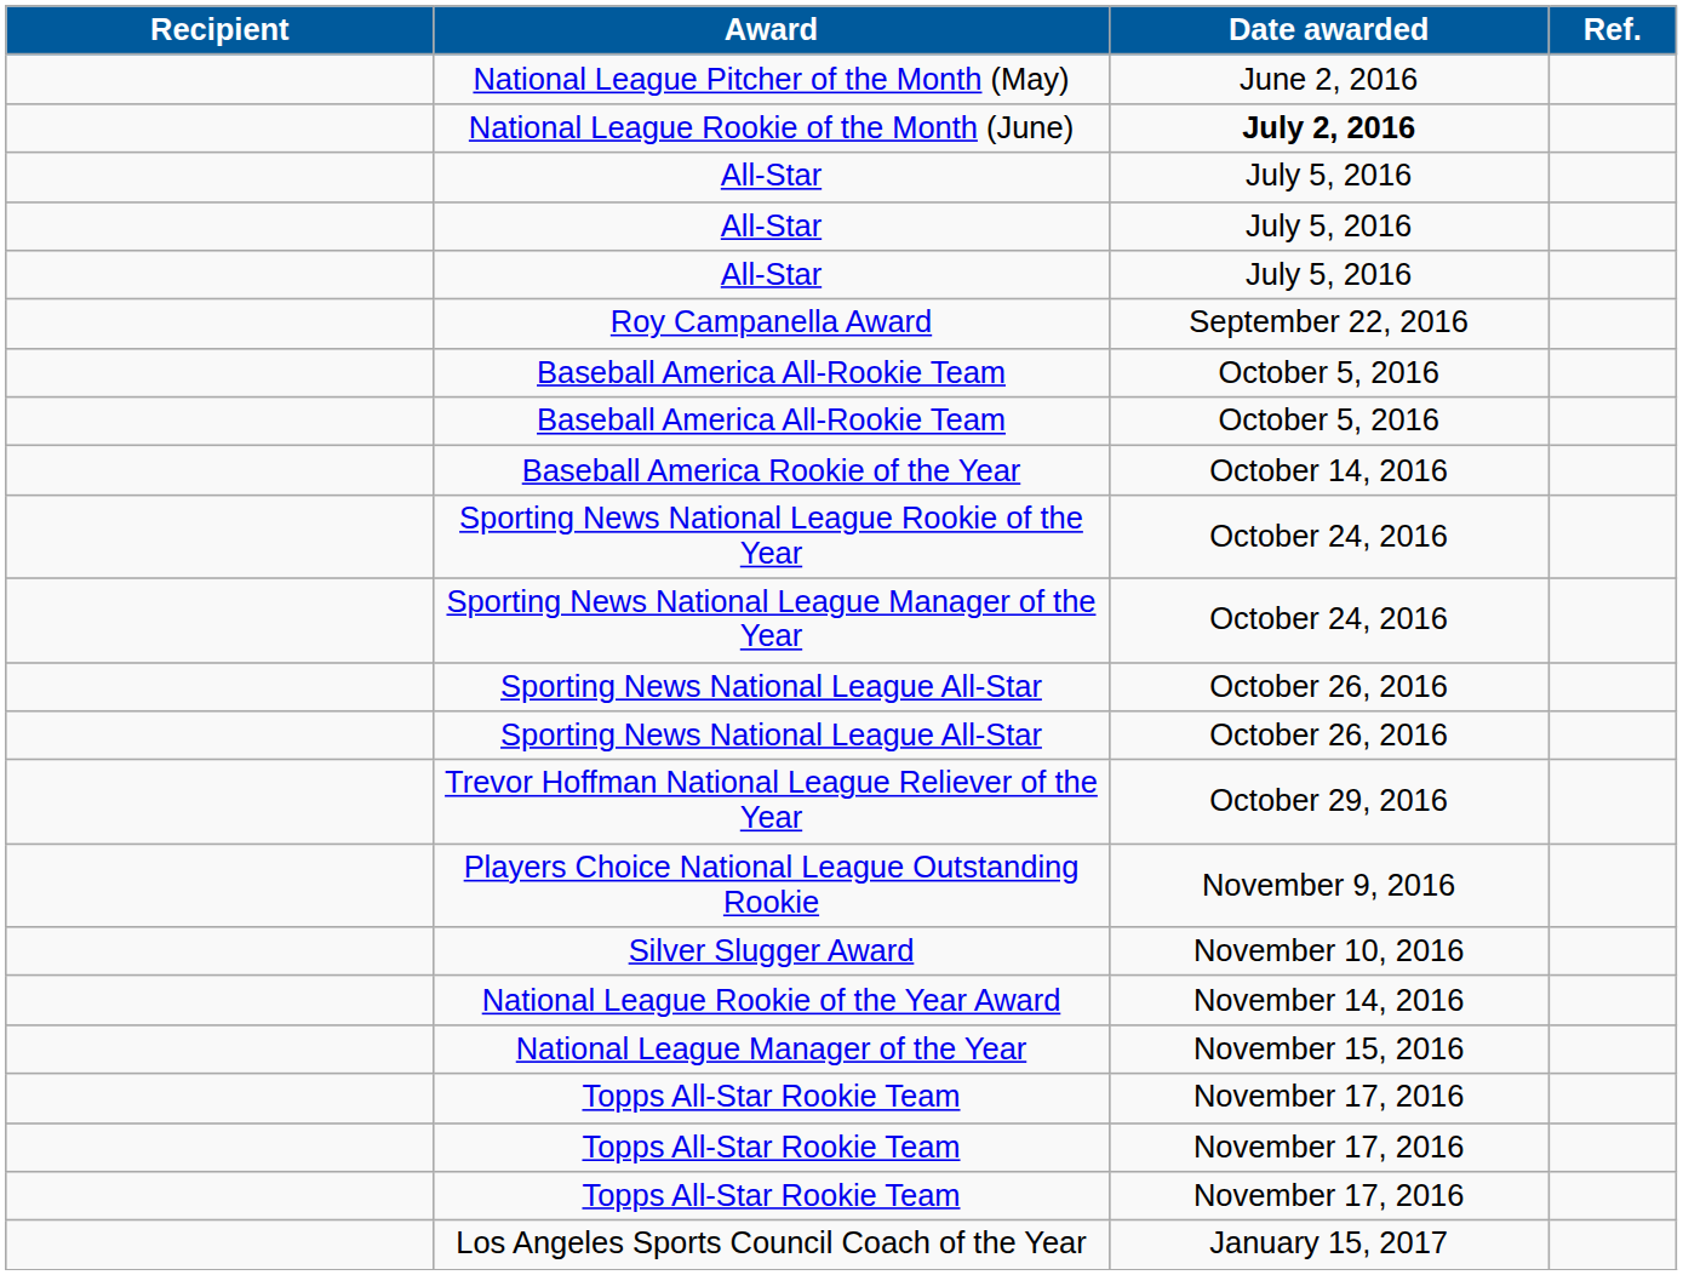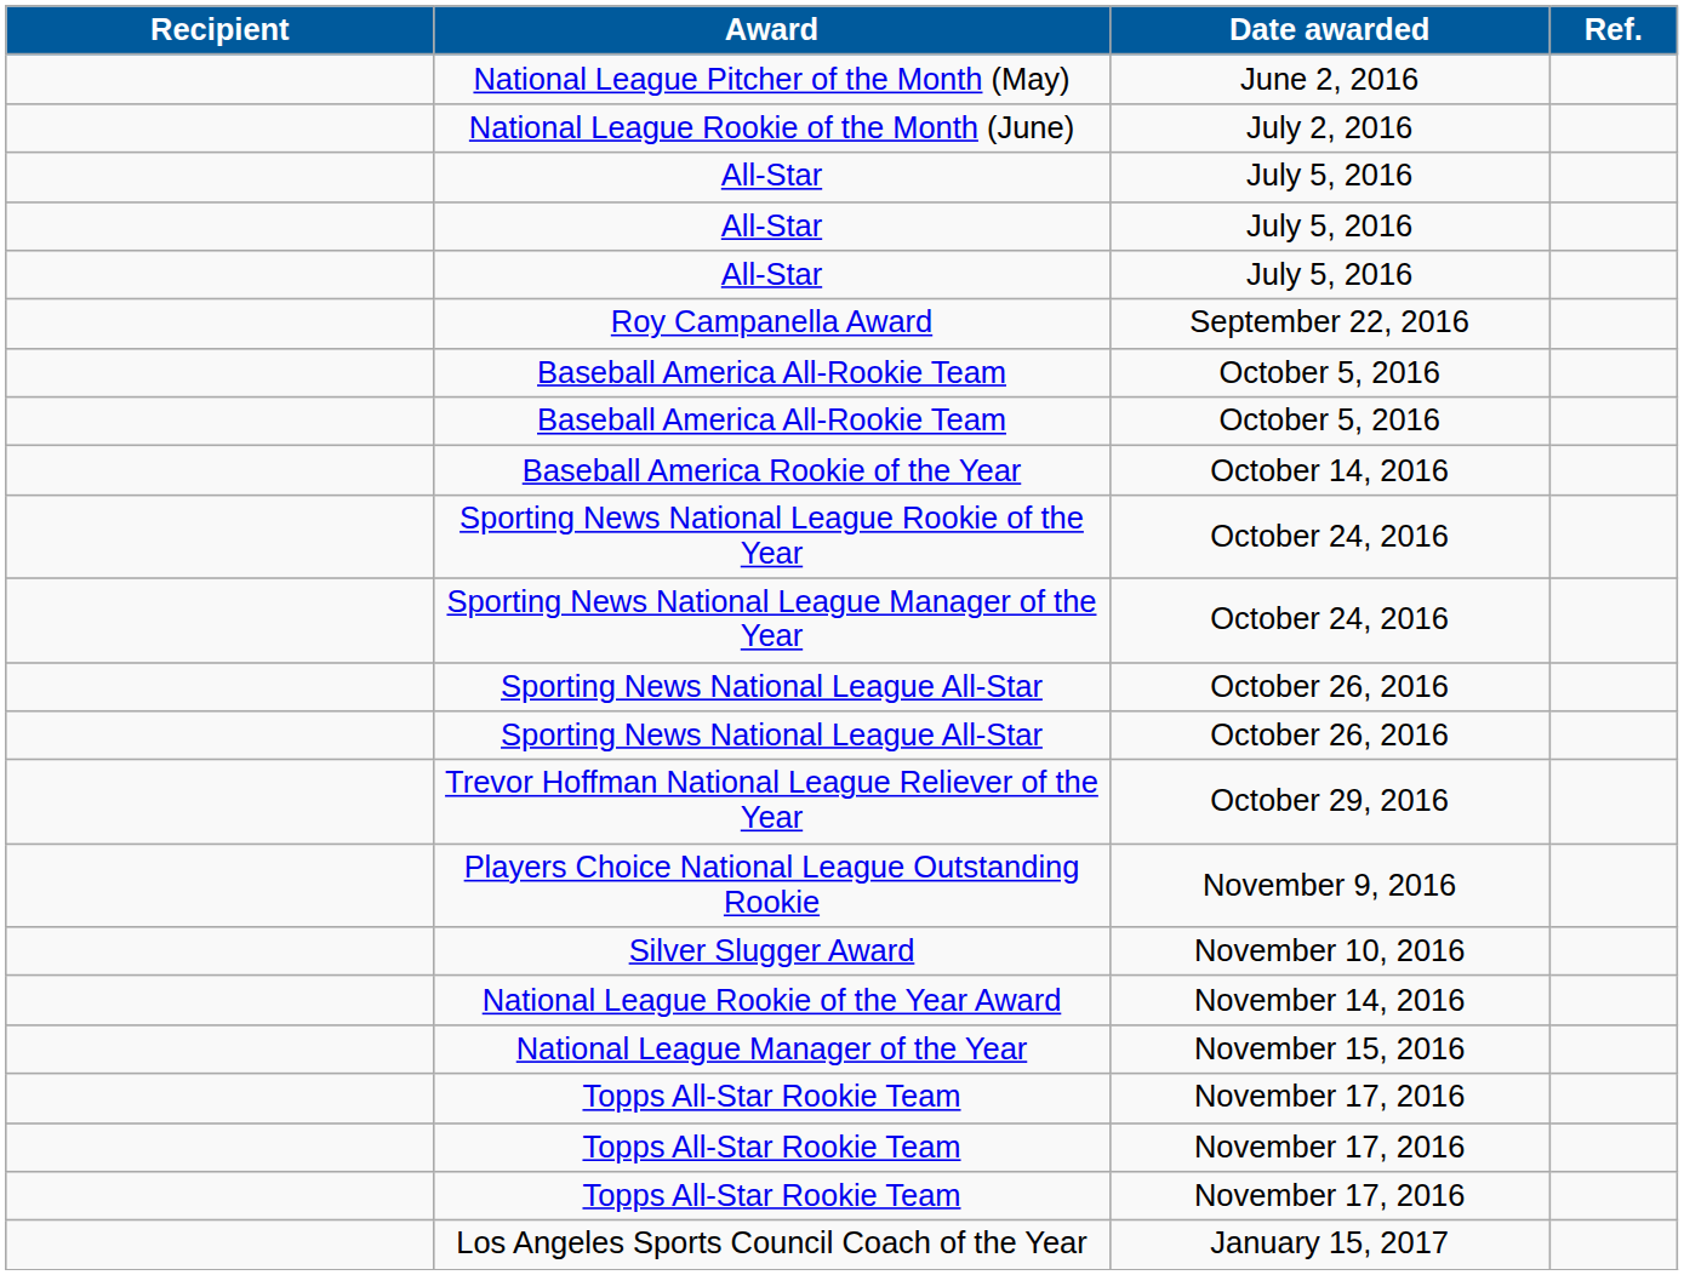National League Rookie of the Month (June) | Date awarded: bold -> normal
